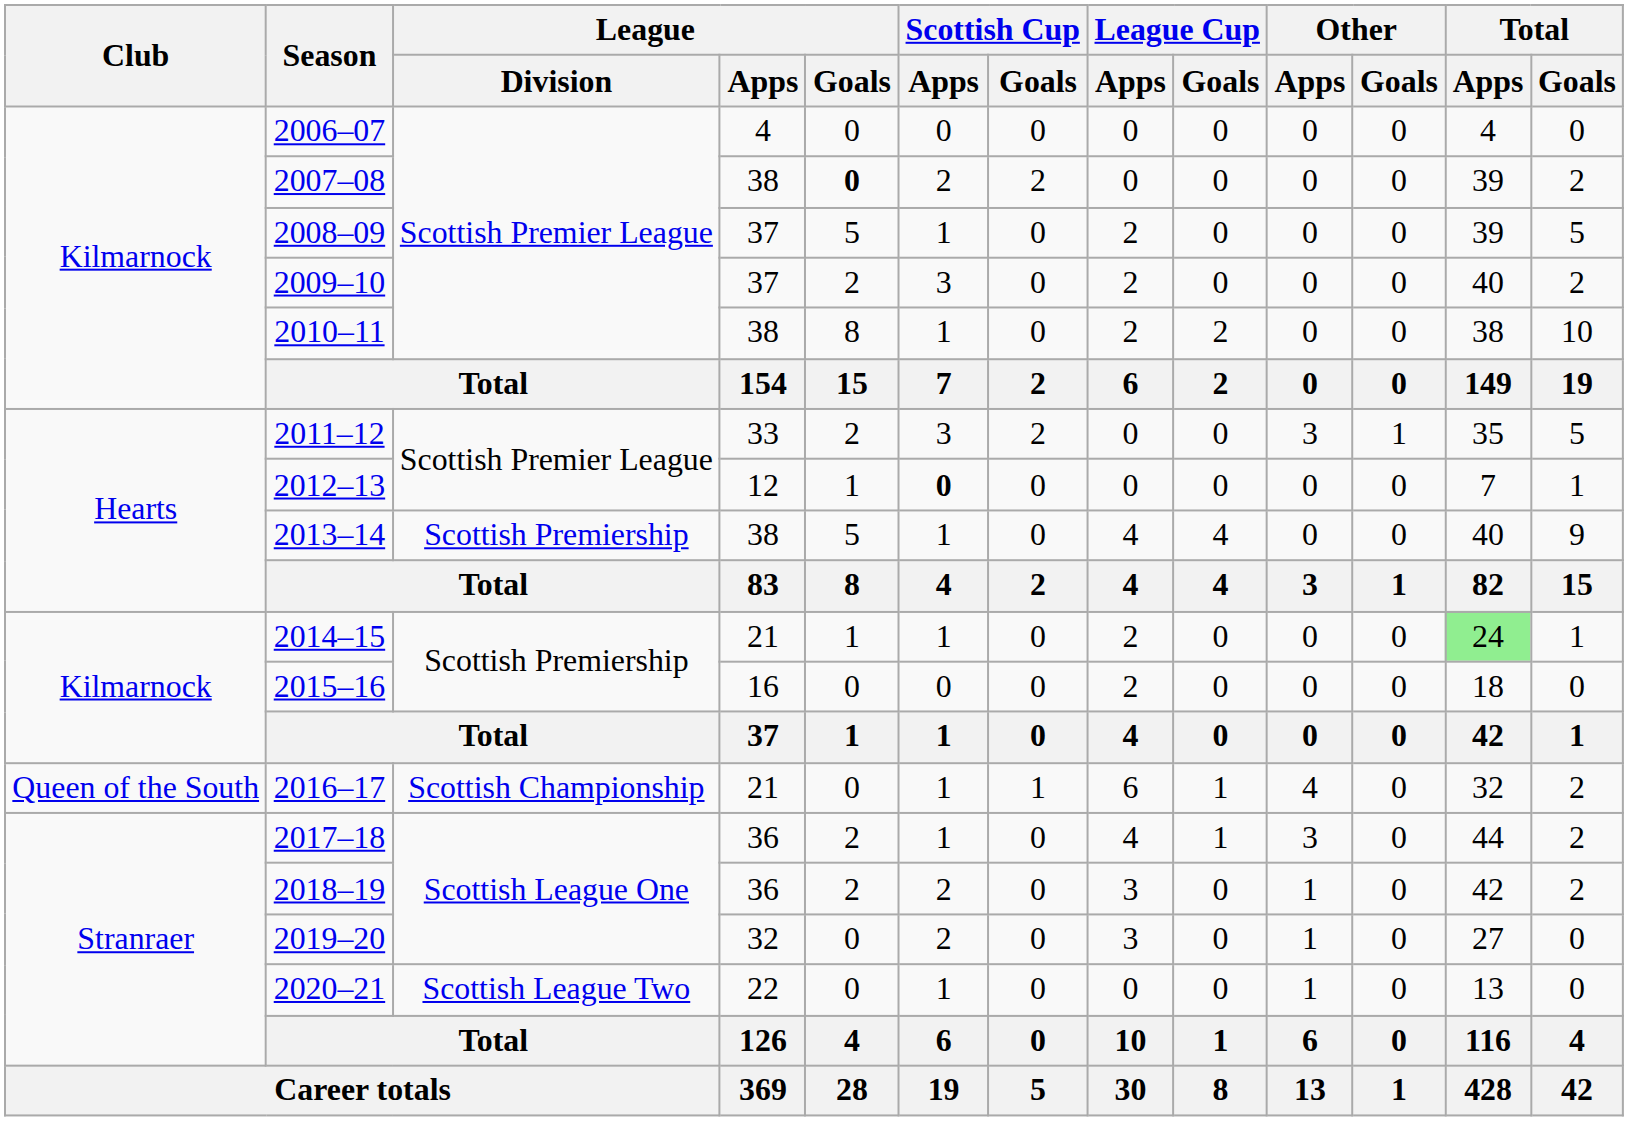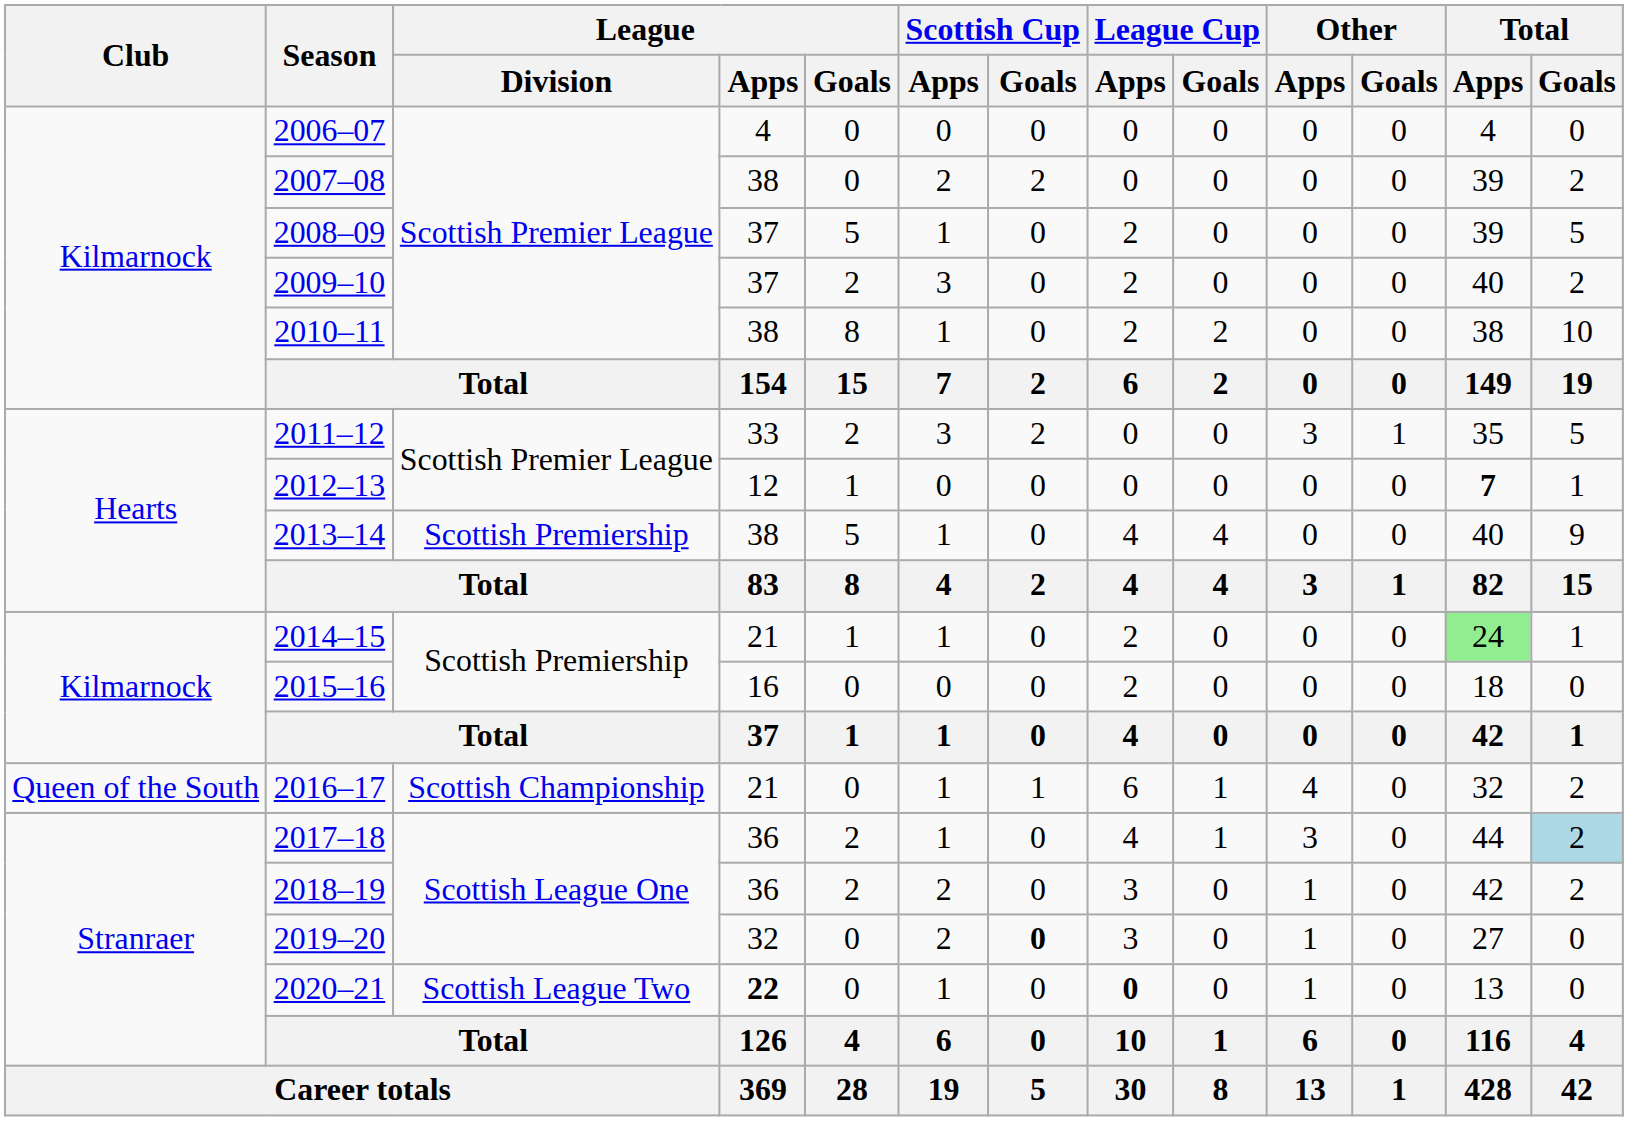2007–08 | League / Goals: bold -> normal
2012–13 | Scottish Cup / Apps: bold -> normal
2012–13 | Total / Apps: normal -> bold
2017–18 | Total / Goals: no background -> lightblue background
2019–20 | Scottish Cup / Goals: normal -> bold
2020–21 | League / Apps: normal -> bold
2020–21 | League Cup / Apps: normal -> bold
